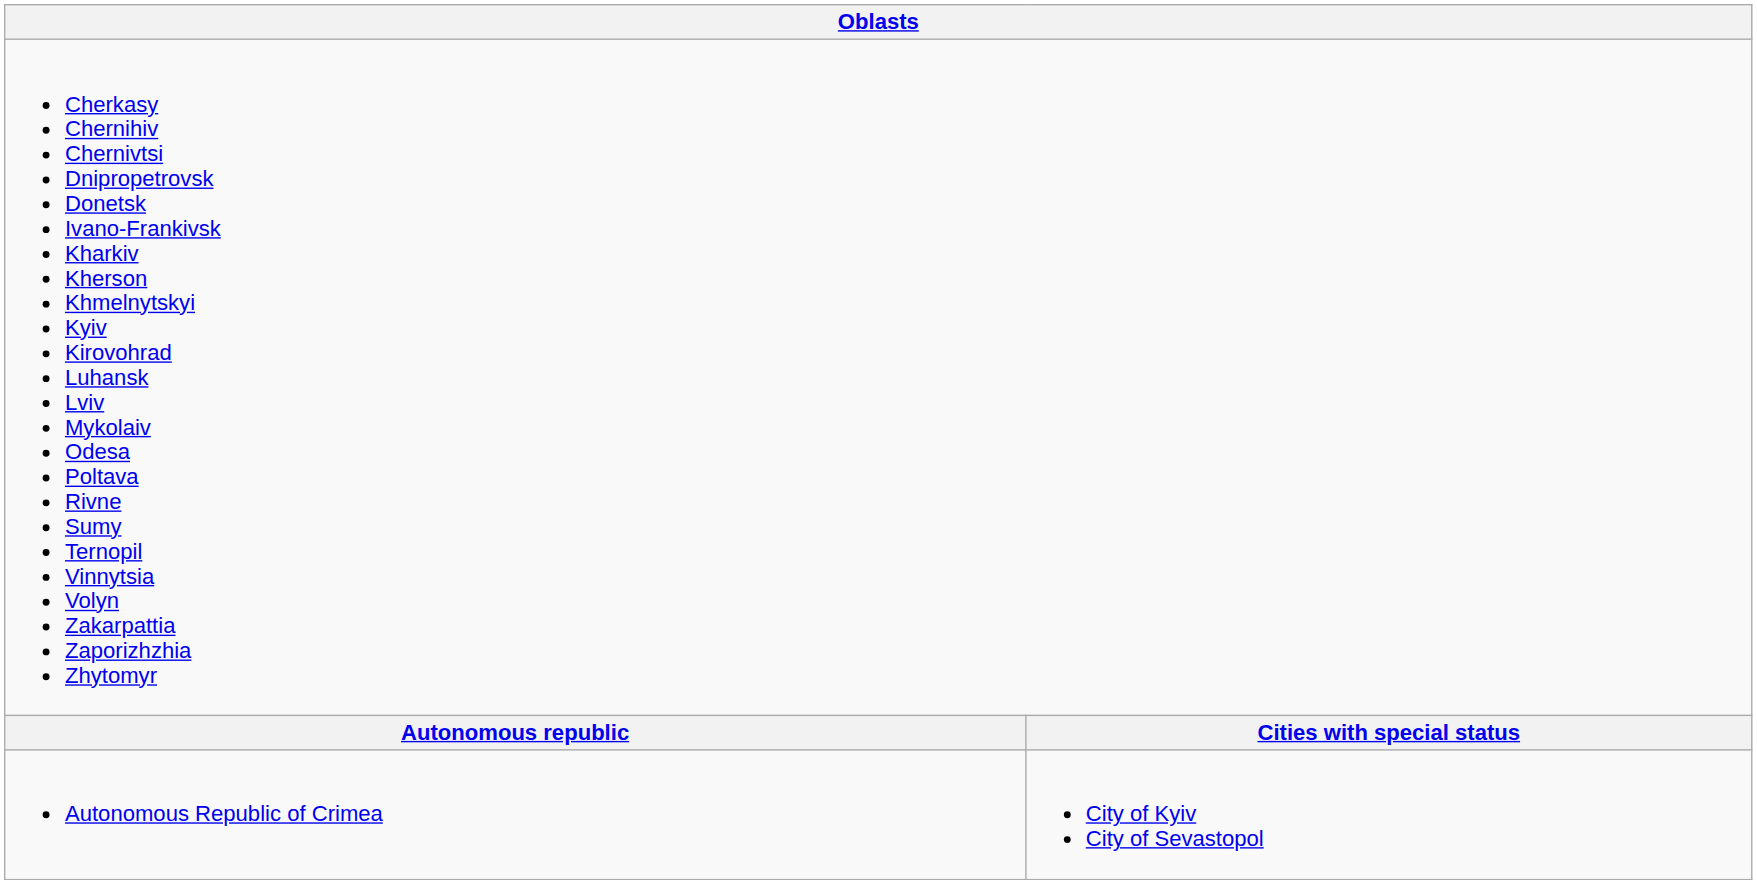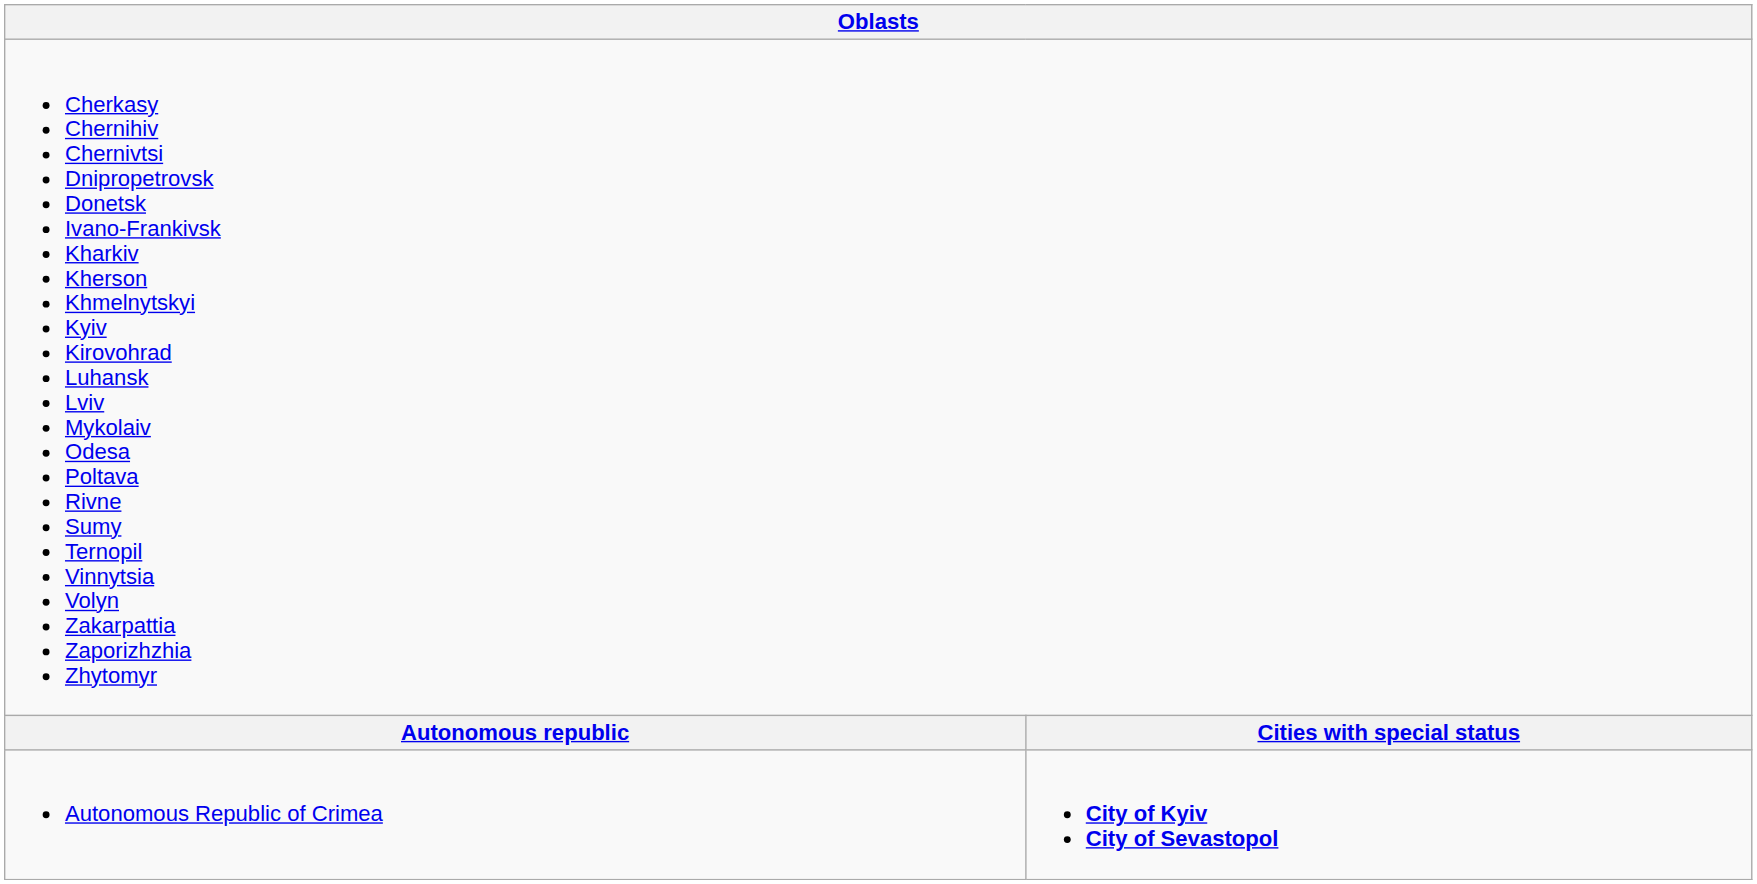Autonomous Republic of Crimea | column 2: normal -> bold
